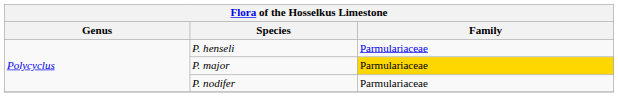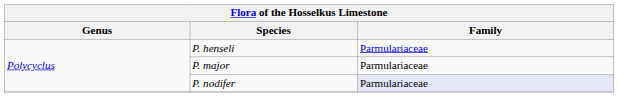P. major | Family: gold background -> no background
P. nodifer | Family: no background -> lavender background
